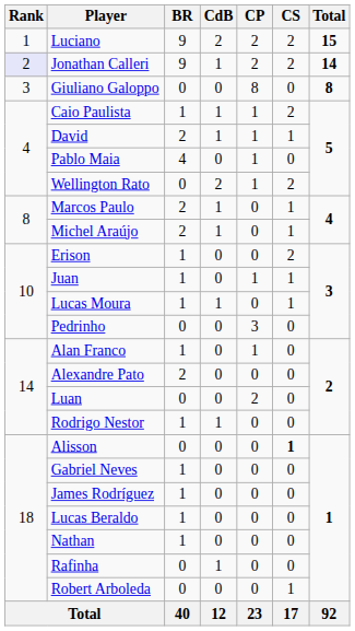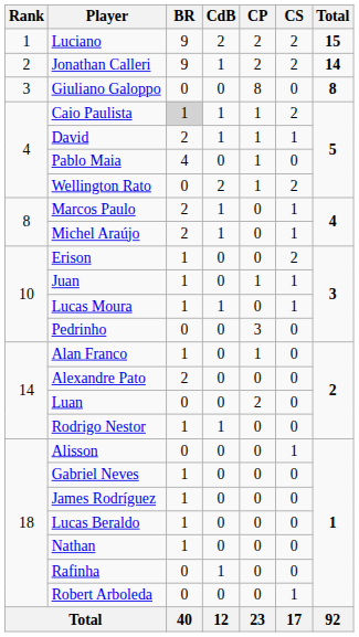Jonathan Calleri | Rank: lavender background -> no background
Caio Paulista | BR: no background -> lightgrey background
Alisson | CS: bold -> normal
